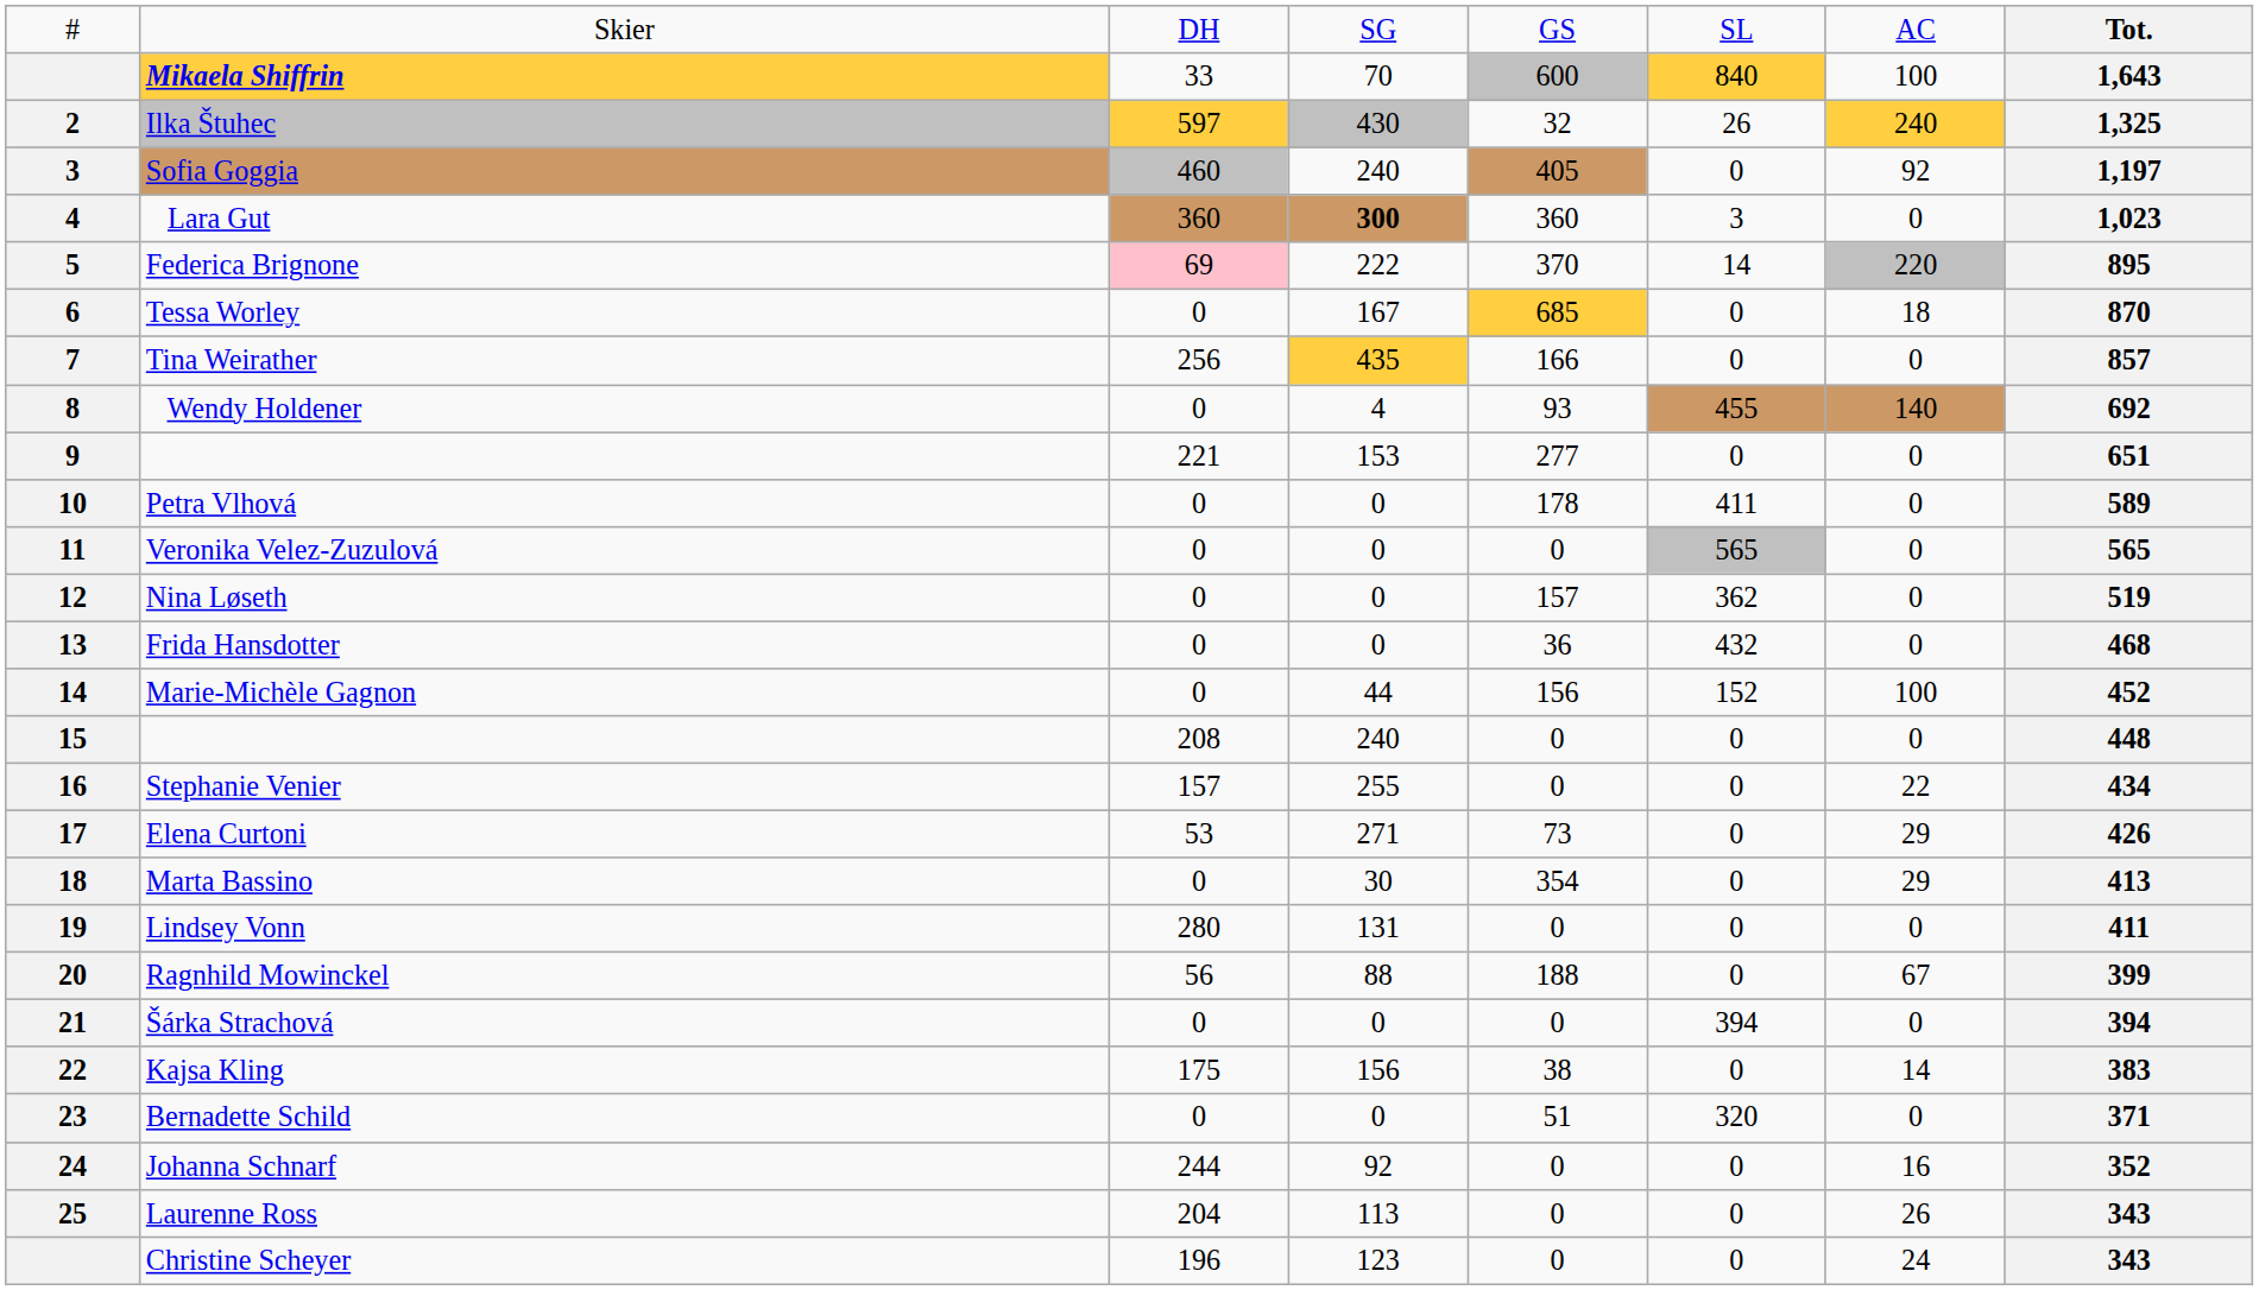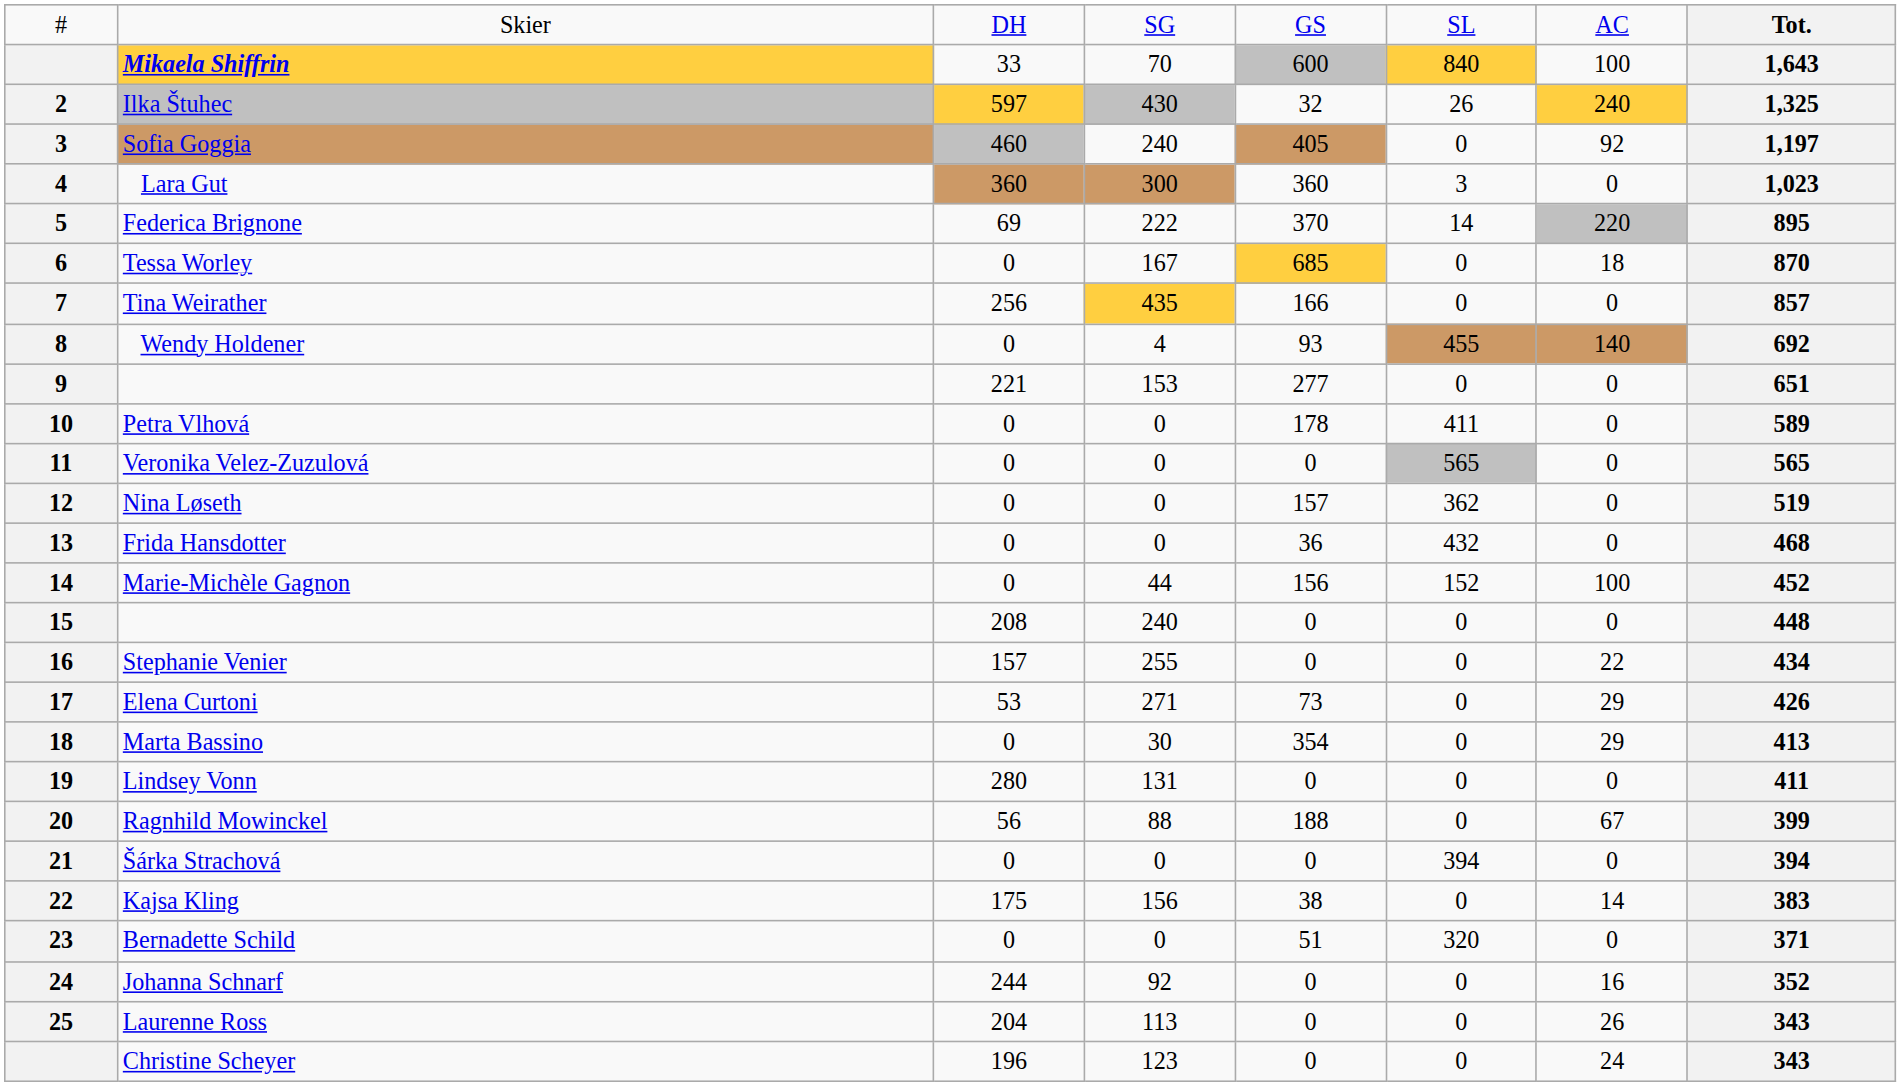Lara Gut | column 4: bold -> normal
Federica Brignone | column 3: pink background -> no background
